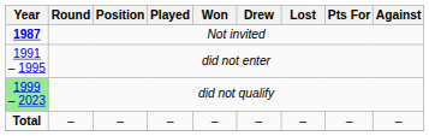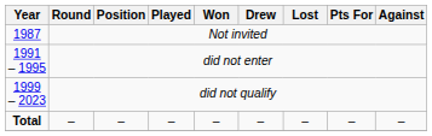Not invited | Year: bold -> normal
did not qualify | Year: lightgreen background -> no background
